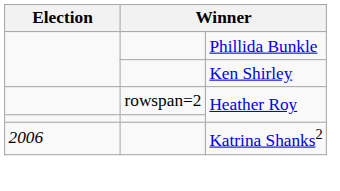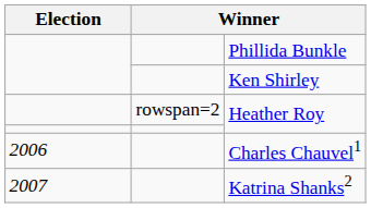+ row: 2006 | Charles Chauvel1
Katrina Shanks2 | Election: 2006 -> 2007
